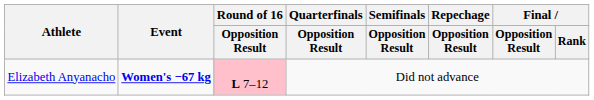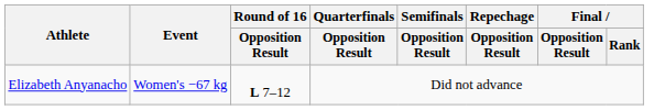Elizabeth Anyanacho | Event: bold -> normal
Elizabeth Anyanacho | Round of 16 / Opposition Result: pink background -> no background
